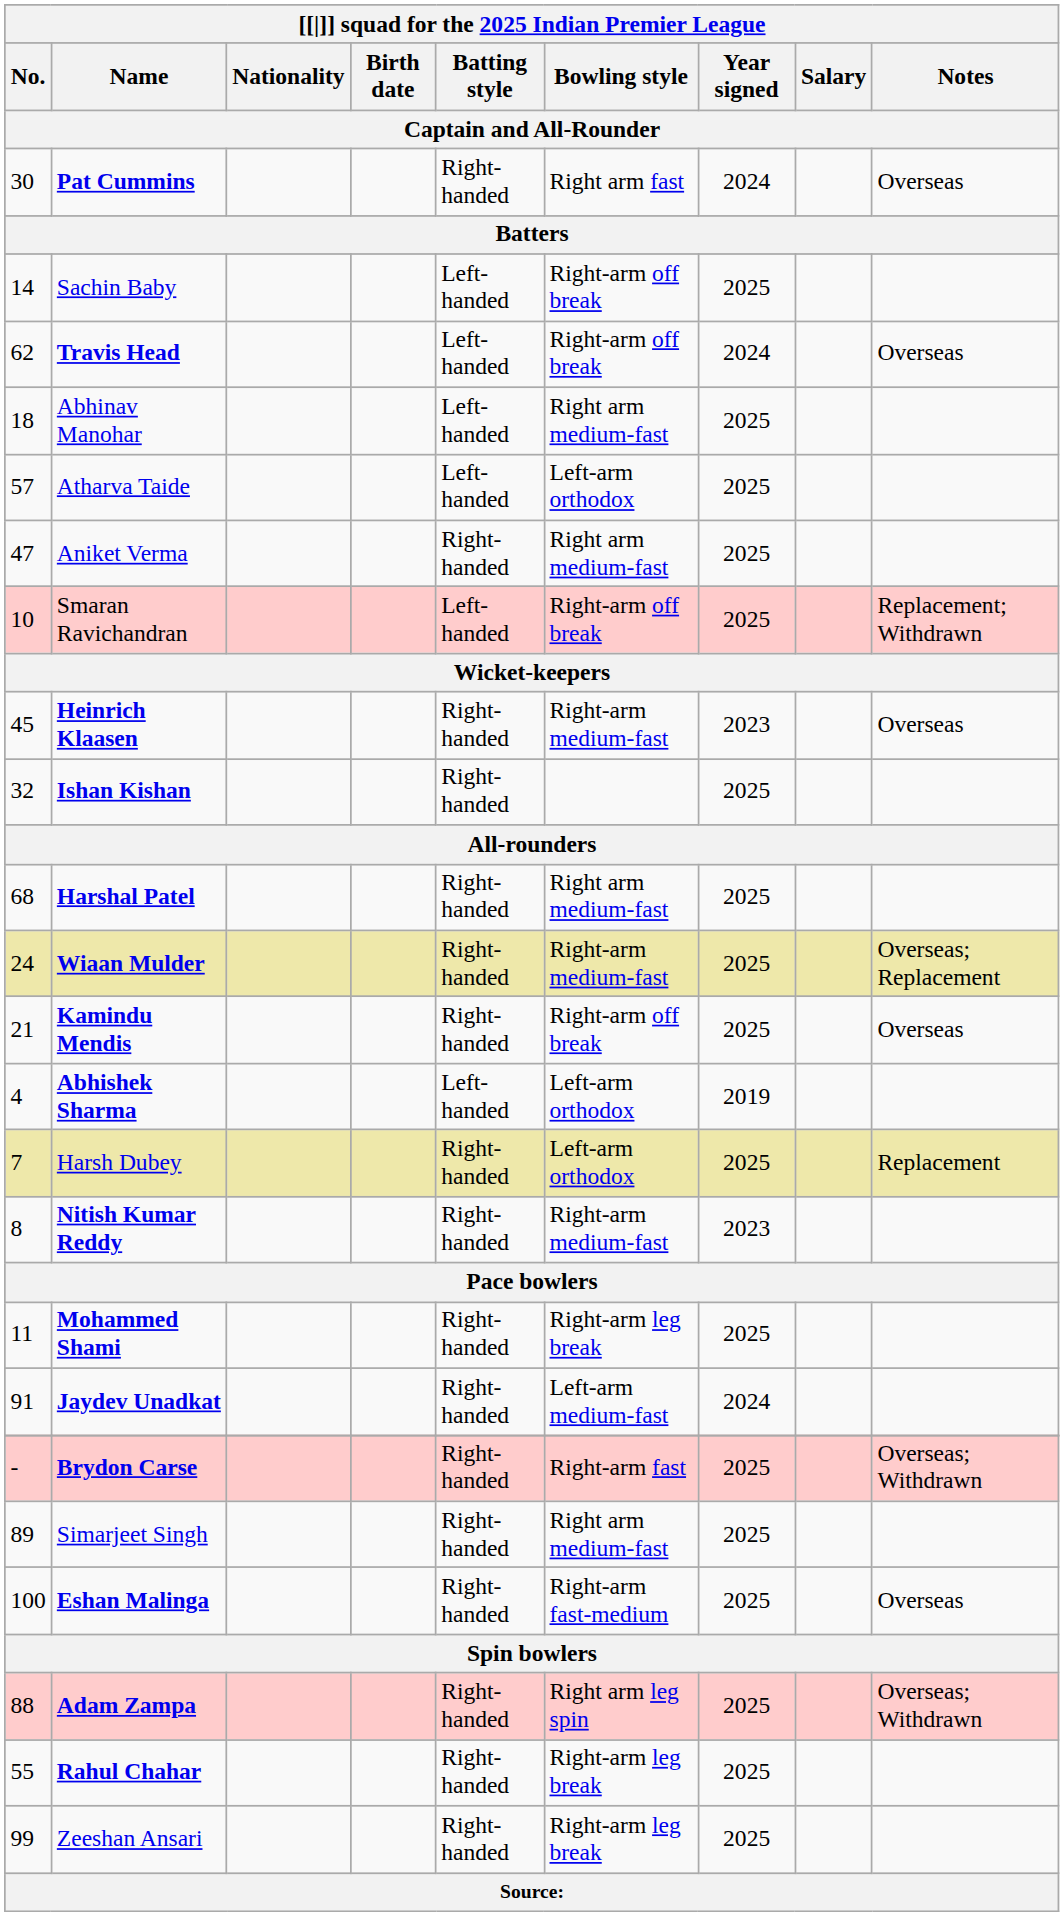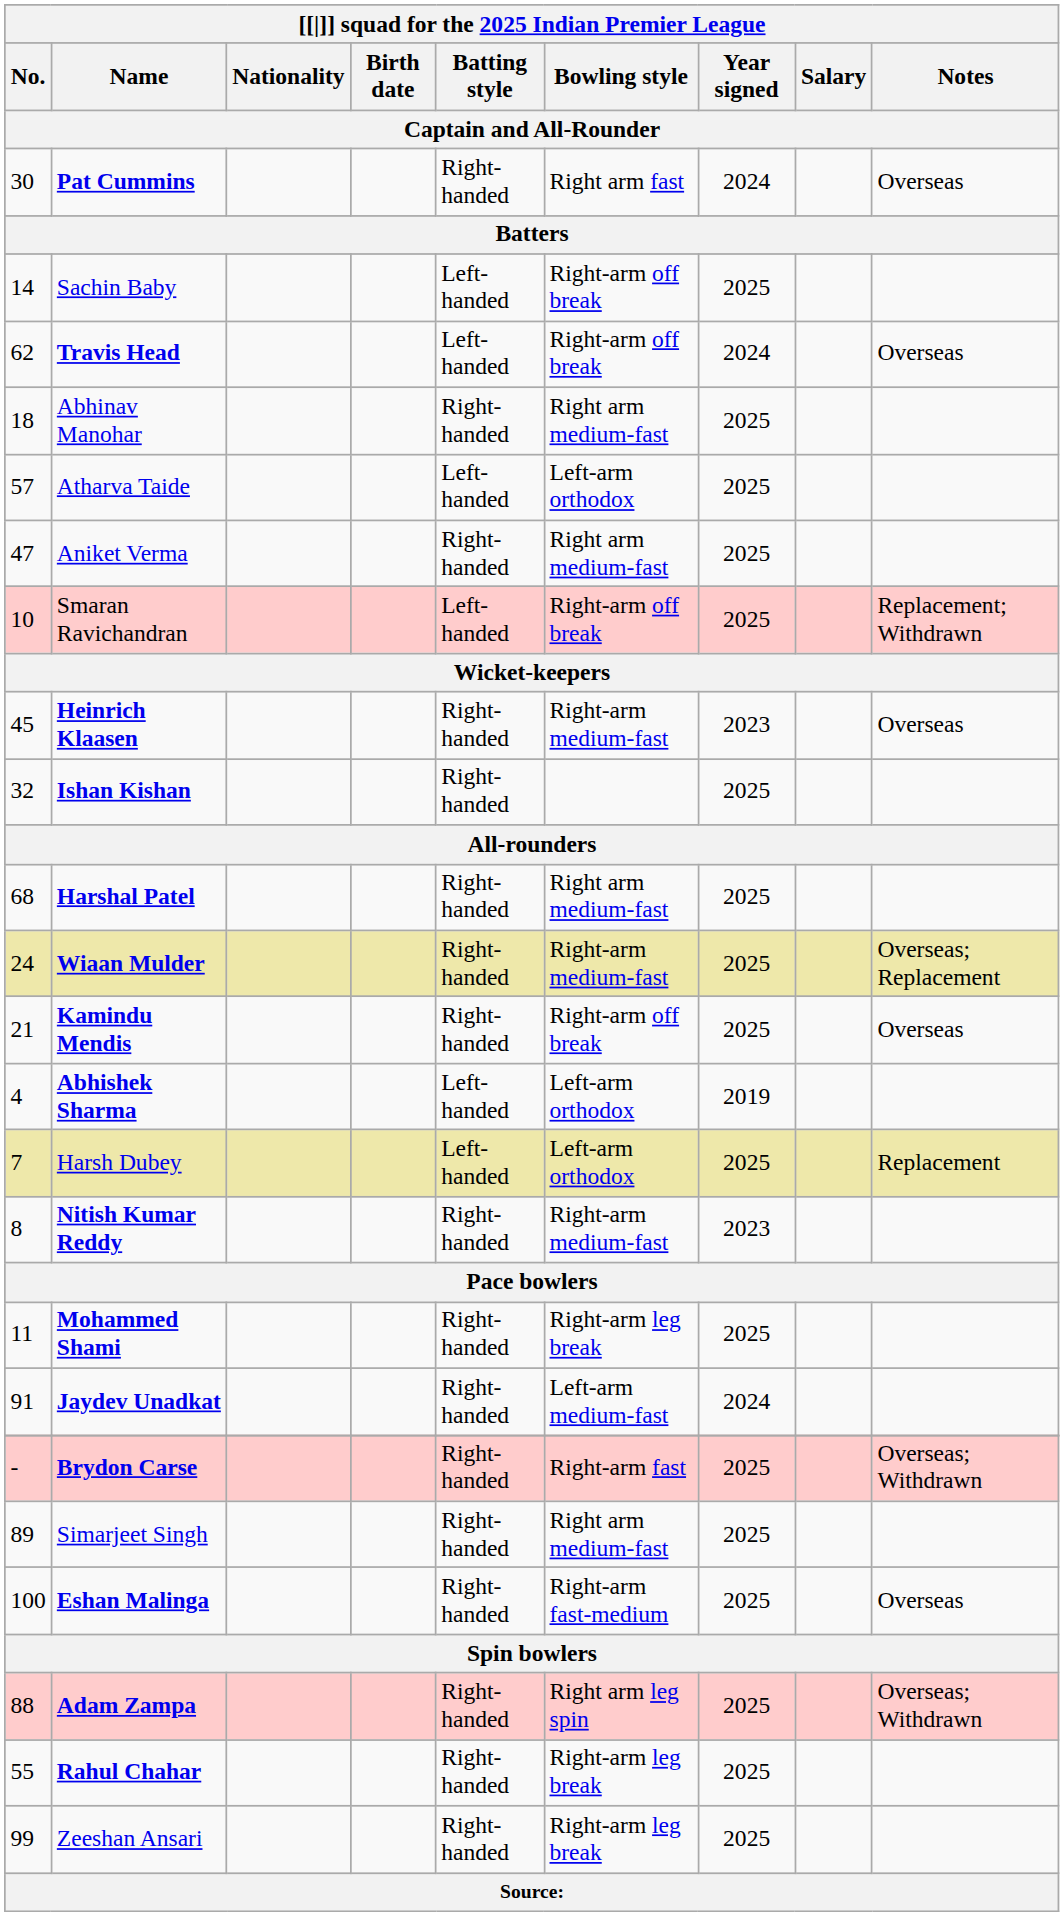Abhinav Manohar | Batting style: Left-handed -> Right-handed
Harsh Dubey | Batting style: Right-handed -> Left-handed
